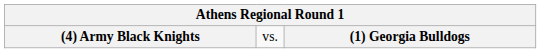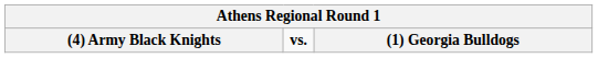(4) Army Black Knights | column 2: normal -> bold
